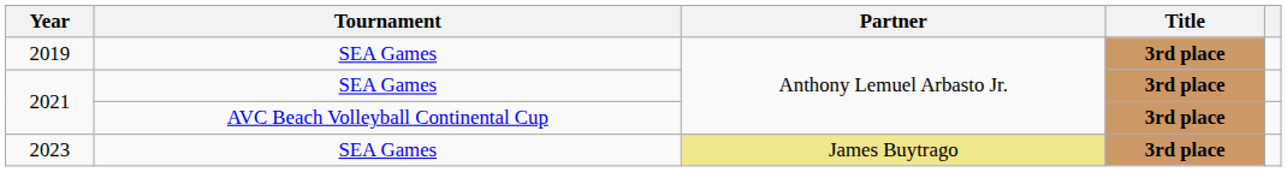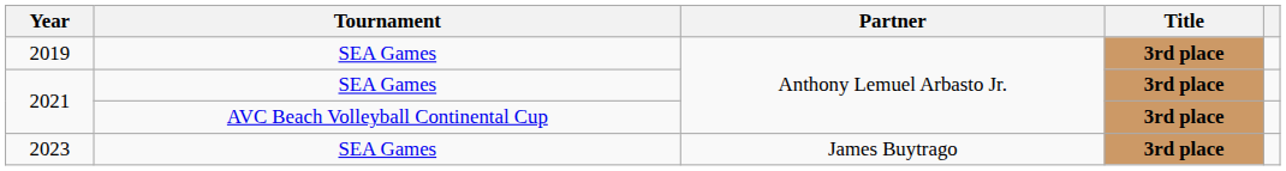2023 | Partner: khaki background -> no background
